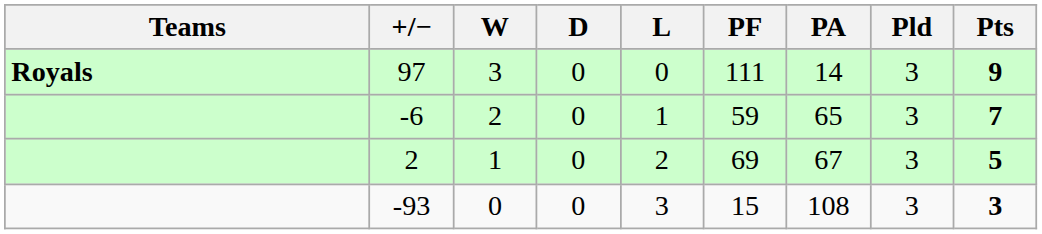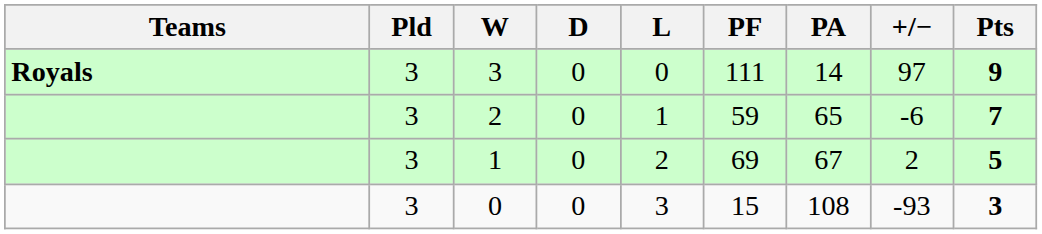columns swapped: Pld <-> +/−
